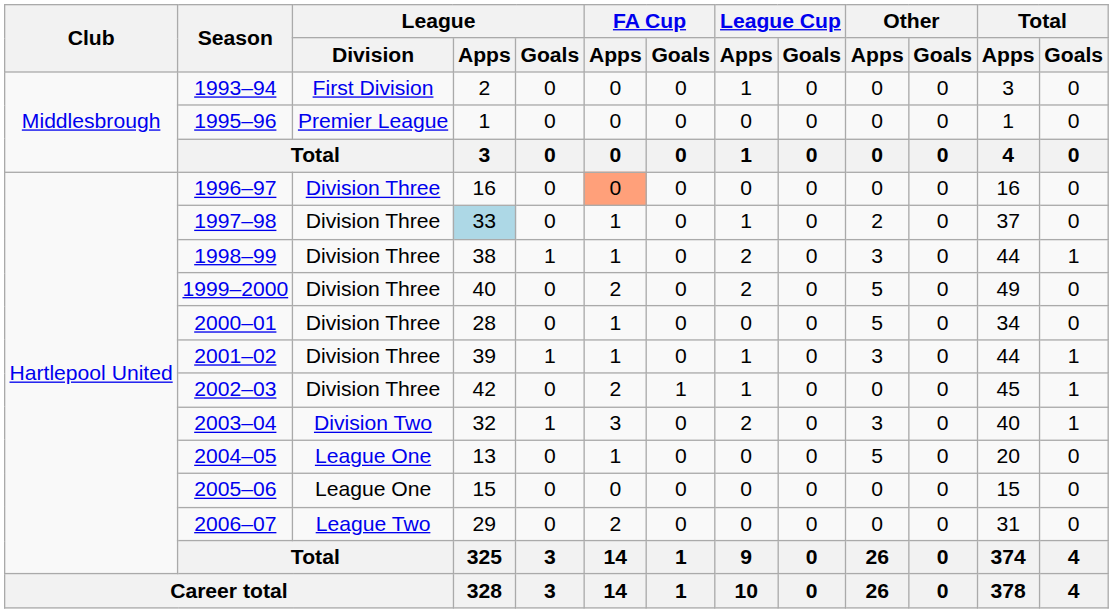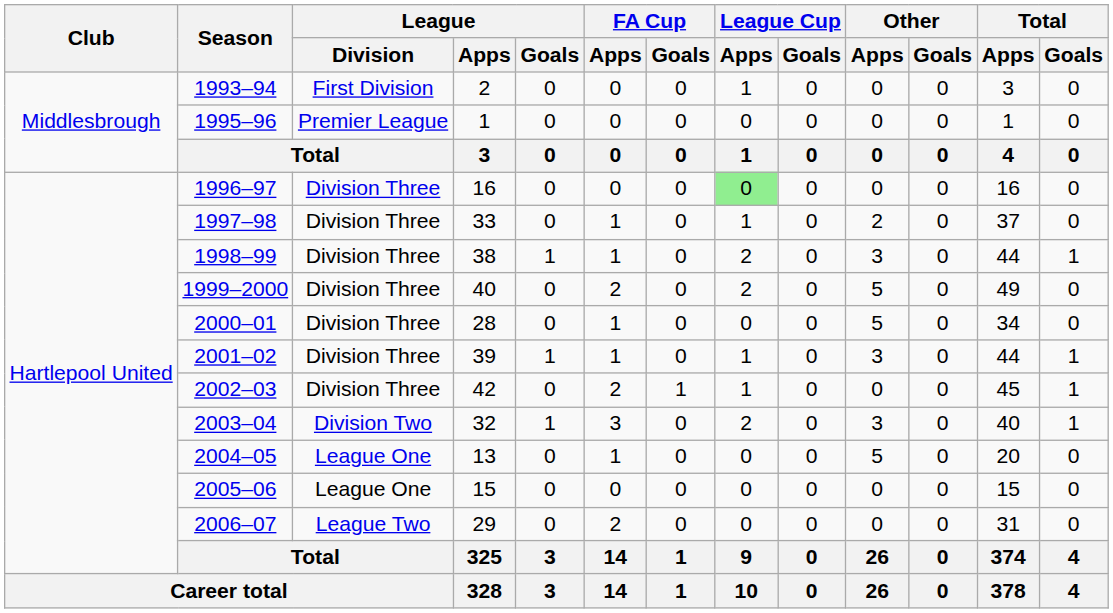1996–97 | FA Cup / Apps: lightsalmon background -> no background
1996–97 | League Cup / Apps: no background -> lightgreen background
1997–98 | League / Apps: lightblue background -> no background
